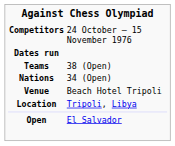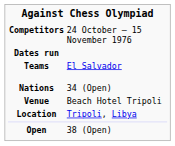row 4 | column 2: 38 (Open) -> El Salvador
row 8 | column 2: El Salvador -> 38 (Open)
